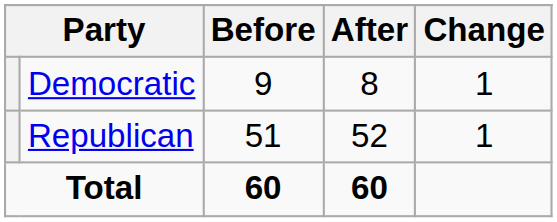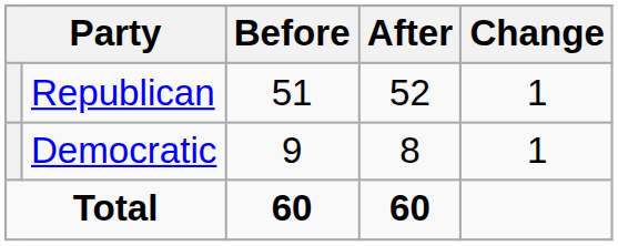rows swapped: Republican <-> Democratic
